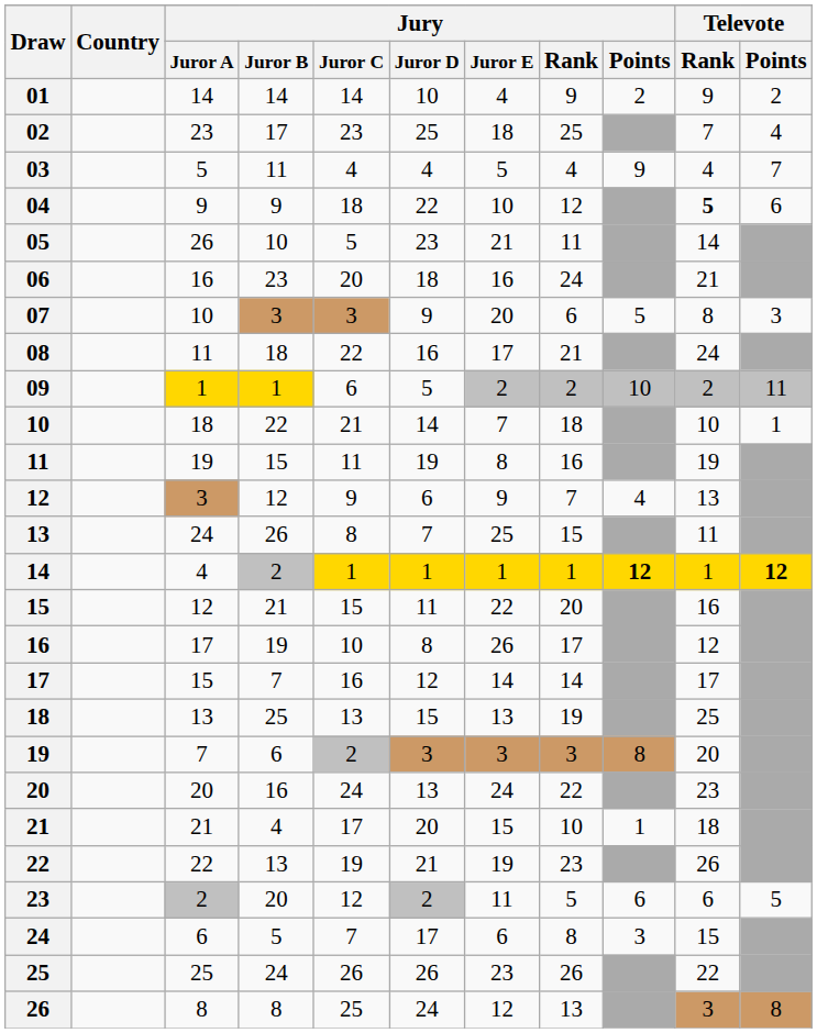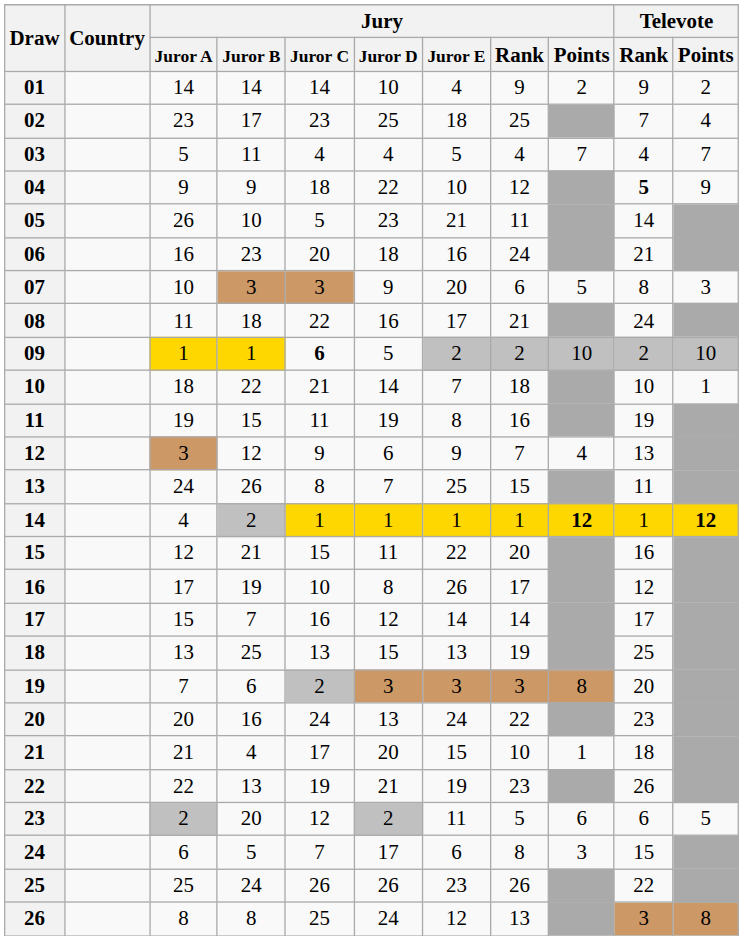03 | Jury / Points: 9 -> 7
04 | Televote / Points: 6 -> 9
09 | Jury / Juror C: normal -> bold
09 | Televote / Points: 11 -> 10
